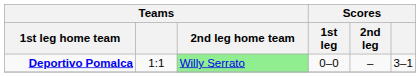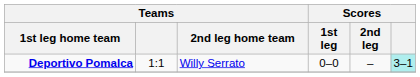Deportivo Pomalca | Teams / 2nd leg home team: lightgreen background -> no background
Deportivo Pomalca | Scores: no background -> paleturquoise background
